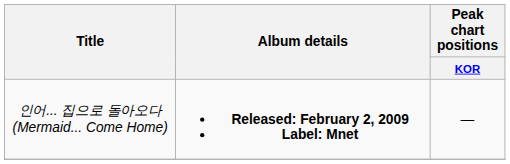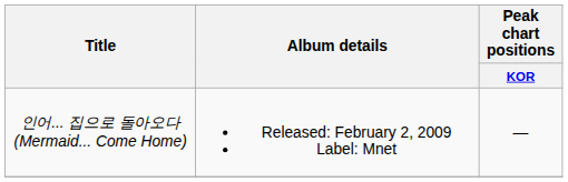인어... 집으로 돌아오다 (Mermaid... Come Home) | Album details: bold -> normal
